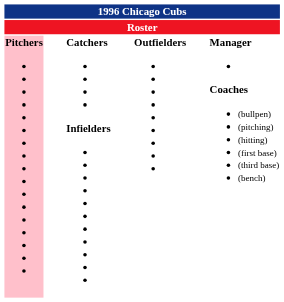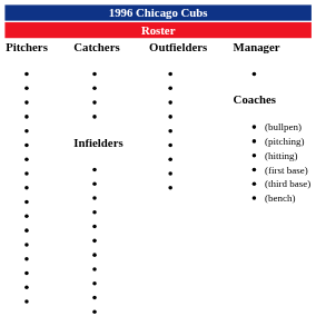Pitchers | column 1: pink background -> no background
